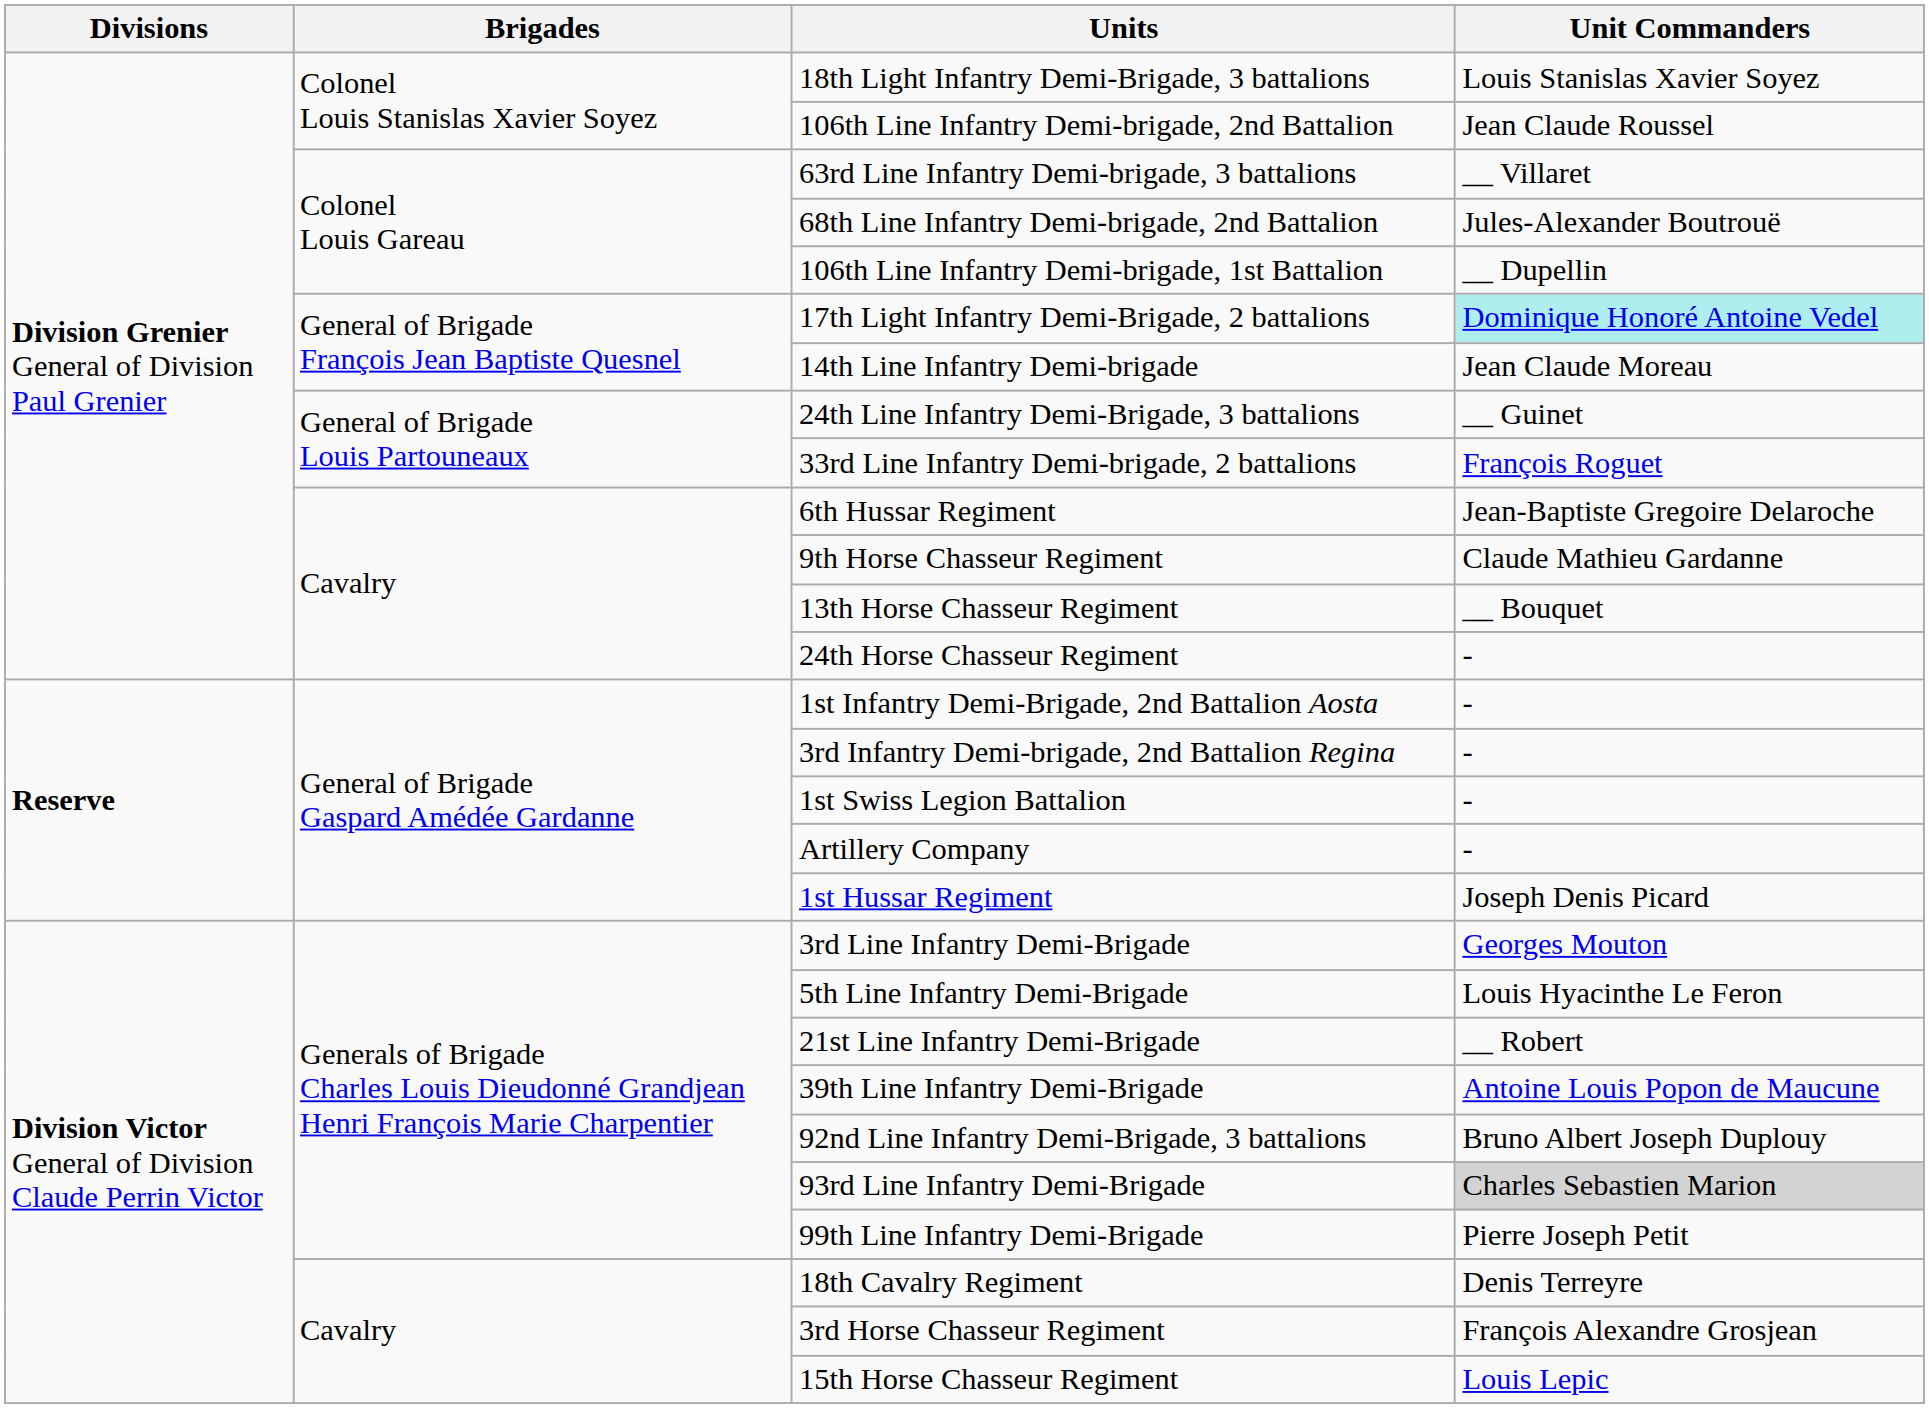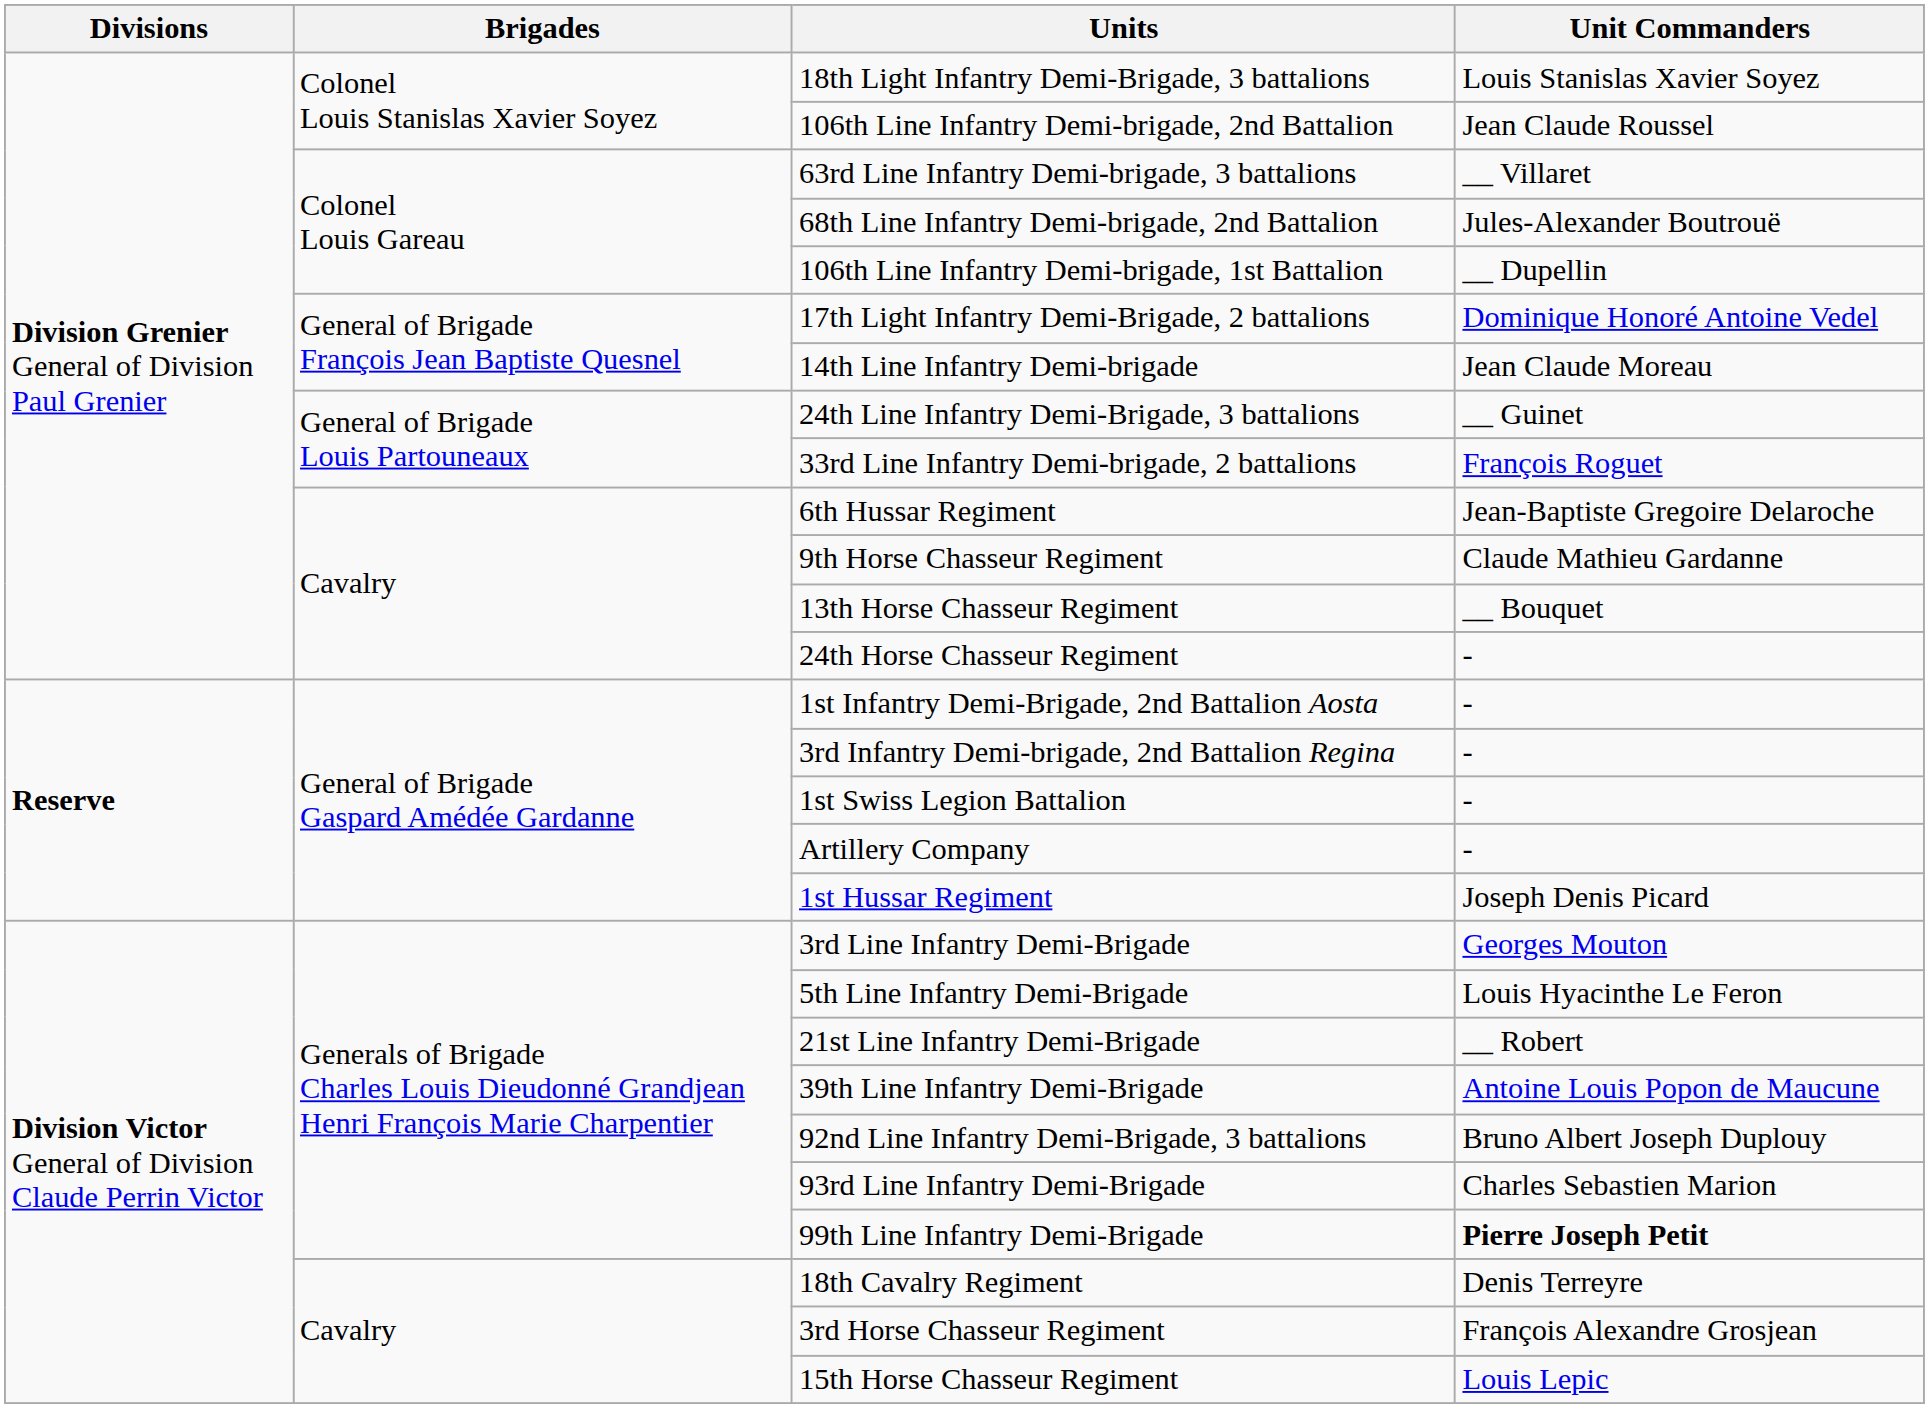17th Light Infantry Demi-Brigade, 2 battalions | Unit Commanders: paleturquoise background -> no background
93rd Line Infantry Demi-Brigade | Unit Commanders: lightgrey background -> no background
99th Line Infantry Demi-Brigade | Unit Commanders: normal -> bold
